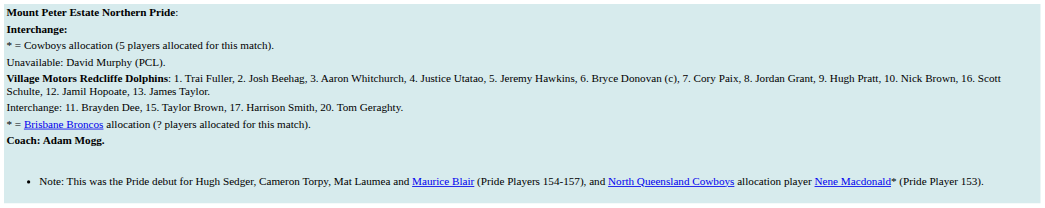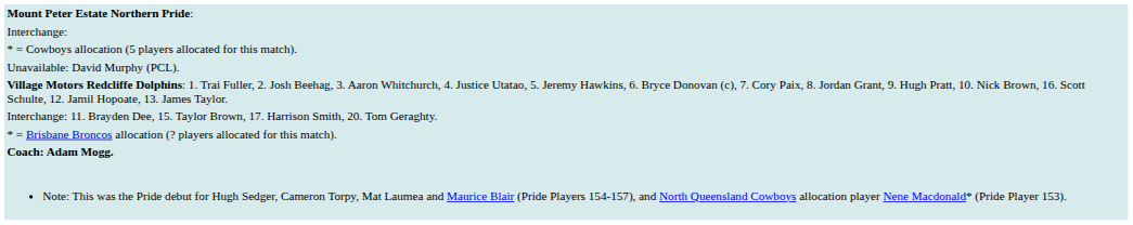row 2 | column 1: bold -> normal
